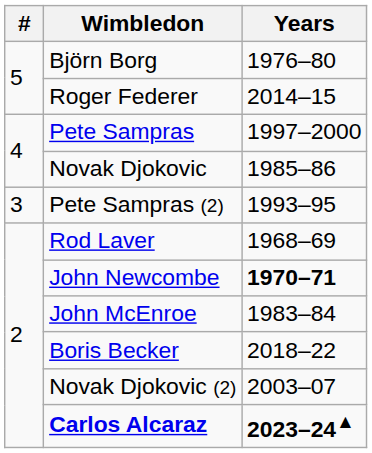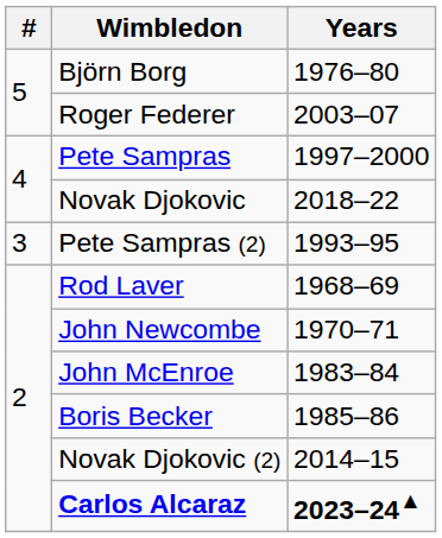Roger Federer | Years: 2014–15 -> 2003–07
Novak Djokovic | Years: 1985–86 -> 2018–22
John Newcombe | Years: bold -> normal
Boris Becker | Years: 2018–22 -> 1985–86
Novak Djokovic (2) | Years: 2003–07 -> 2014–15
